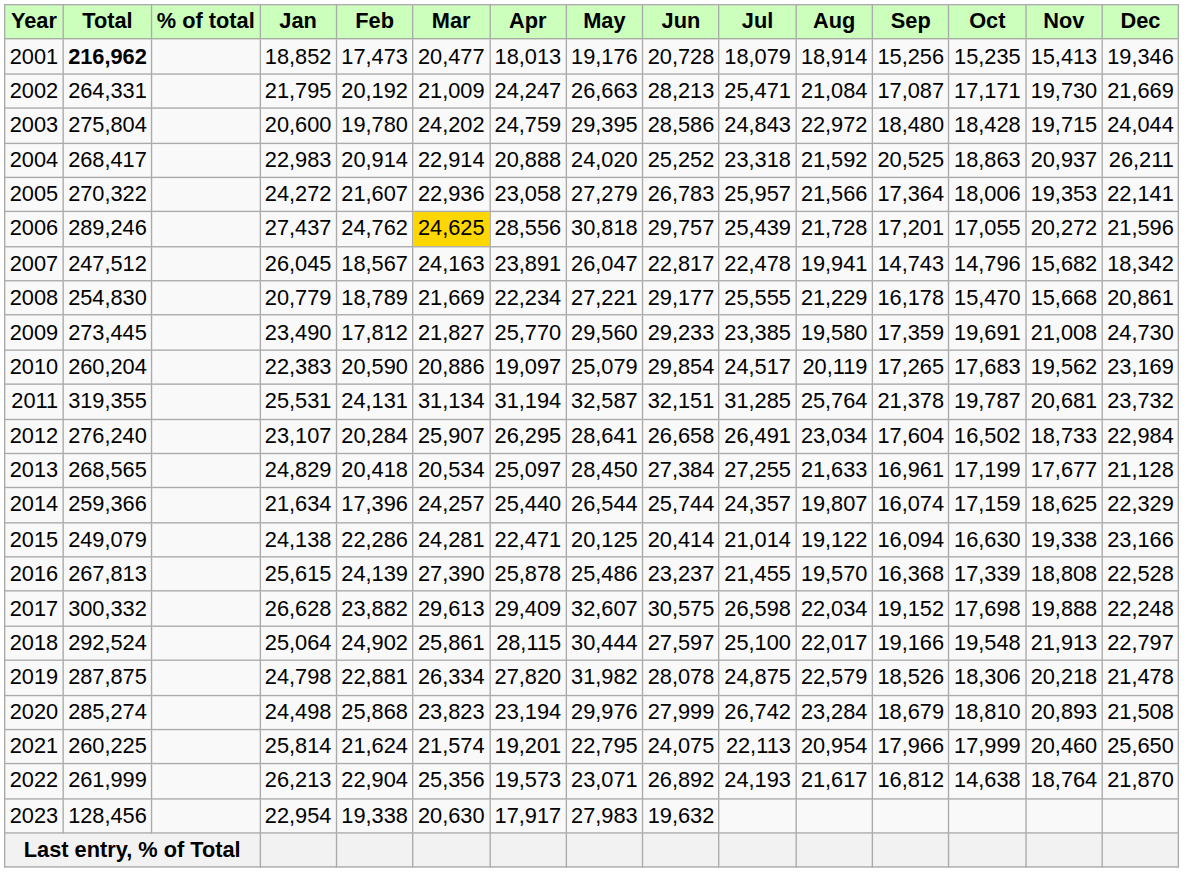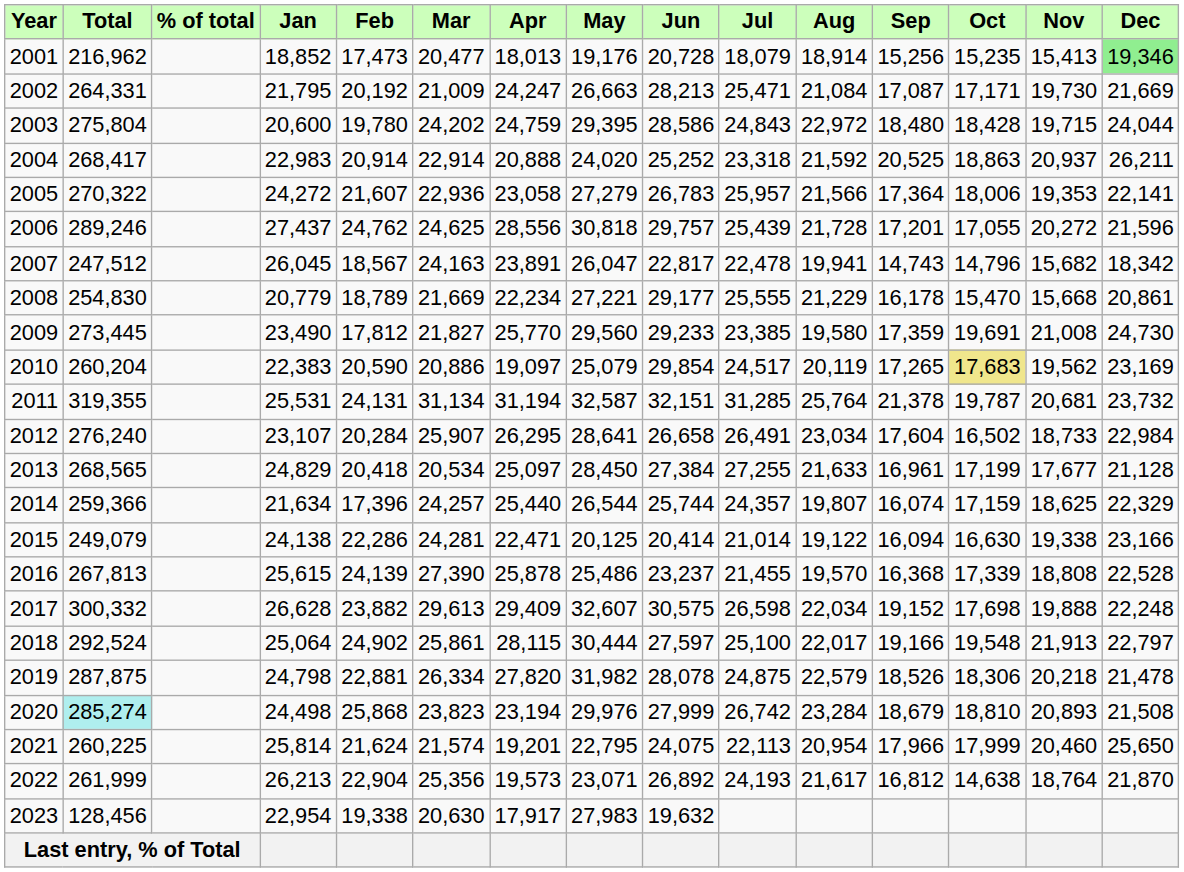2001 | Total: bold -> normal
2001 | Dec: no background -> lightgreen background
2006 | Mar: gold background -> no background
2010 | Oct: no background -> khaki background
2020 | Total: no background -> paleturquoise background
